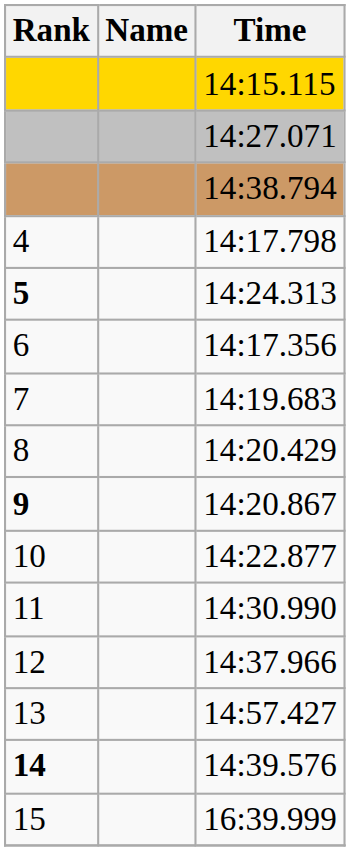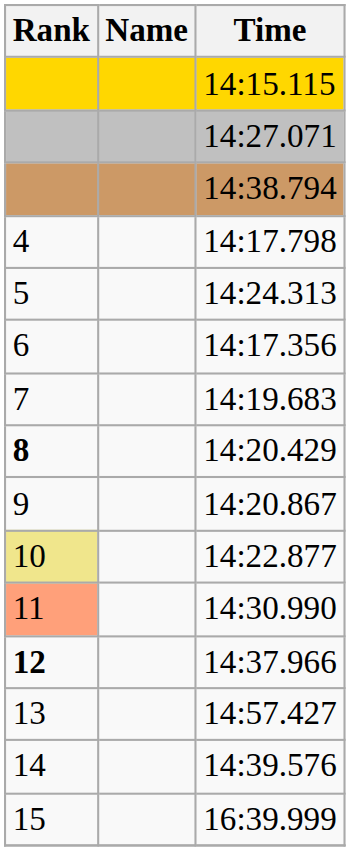14:24.313 | Rank: bold -> normal
14:20.429 | Rank: normal -> bold
14:20.867 | Rank: bold -> normal
14:22.877 | Rank: no background -> khaki background
14:30.990 | Rank: no background -> lightsalmon background
14:37.966 | Rank: normal -> bold
14:39.576 | Rank: bold -> normal
